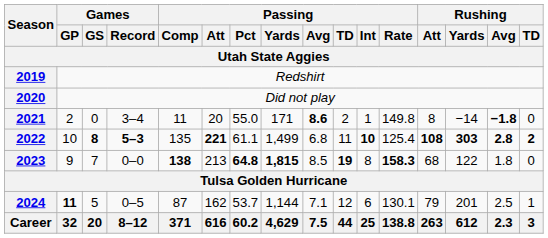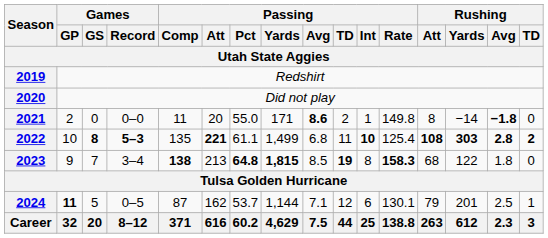2021 | Games / Record / Utah State Aggies: 3–4 -> 0–0
2023 | Games / Record / Utah State Aggies: 0–0 -> 3–4
